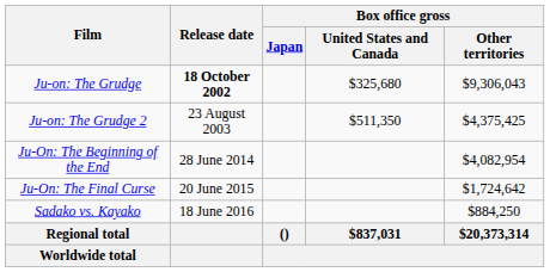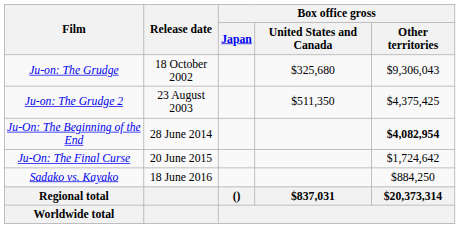Ju-on: The Grudge | Release date: bold -> normal
Ju-On: The Beginning of the End | Box office gross / Other territories: normal -> bold
